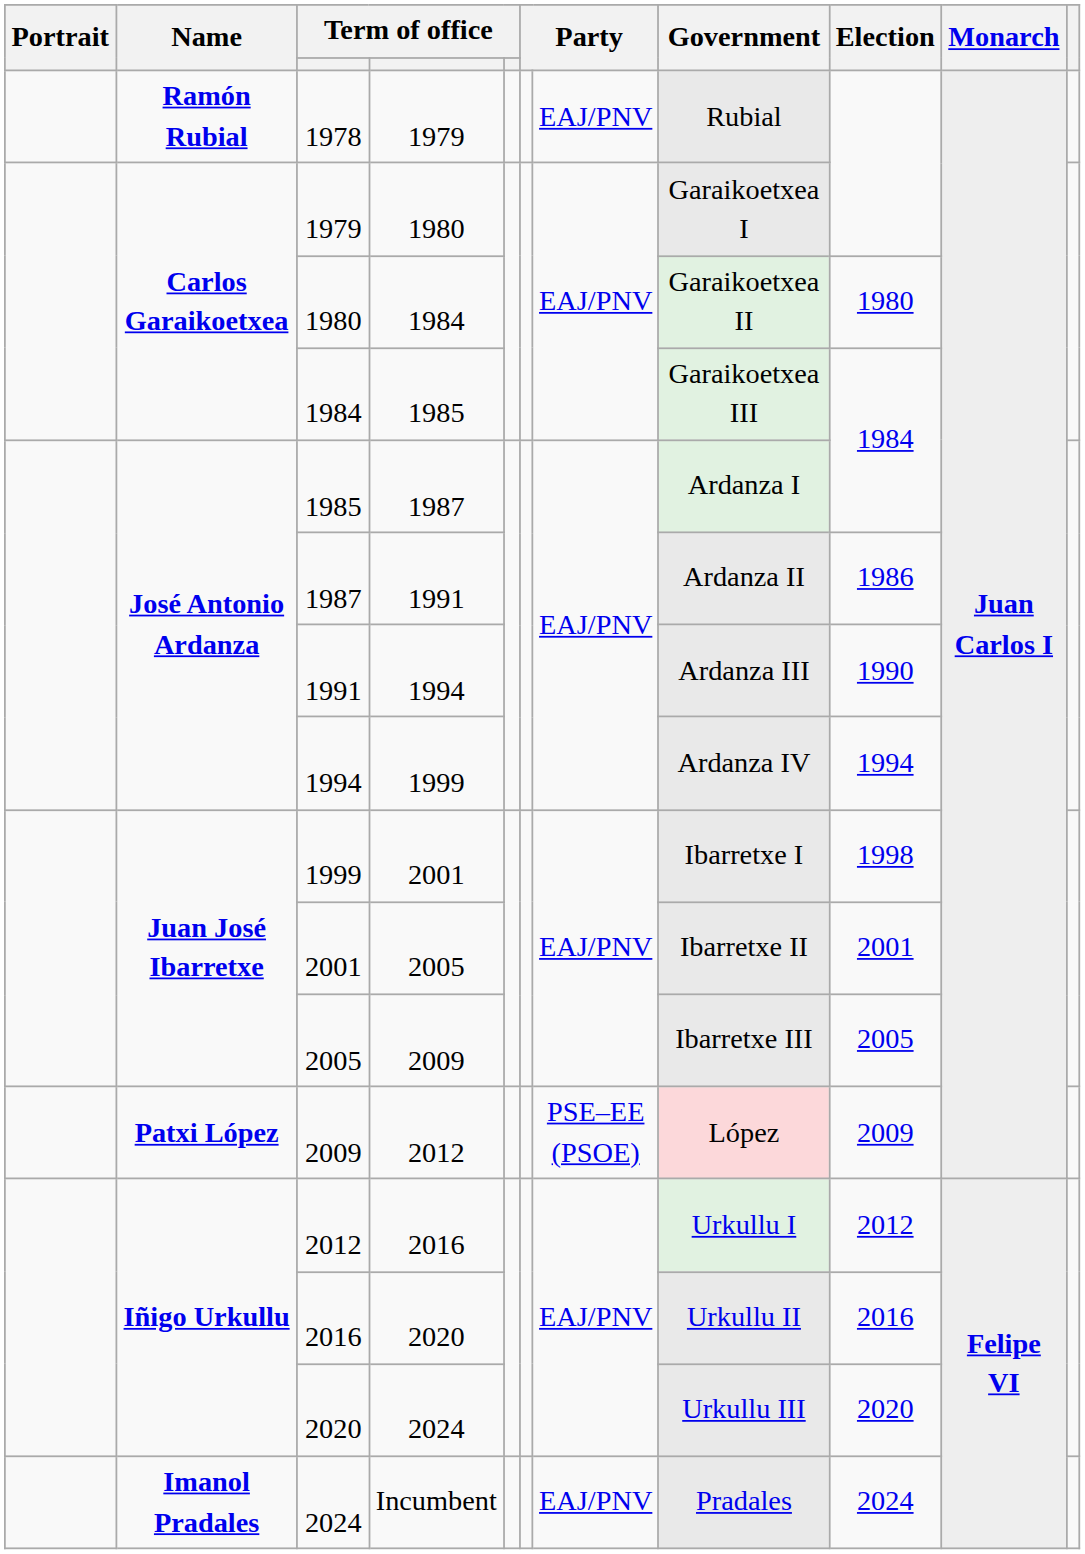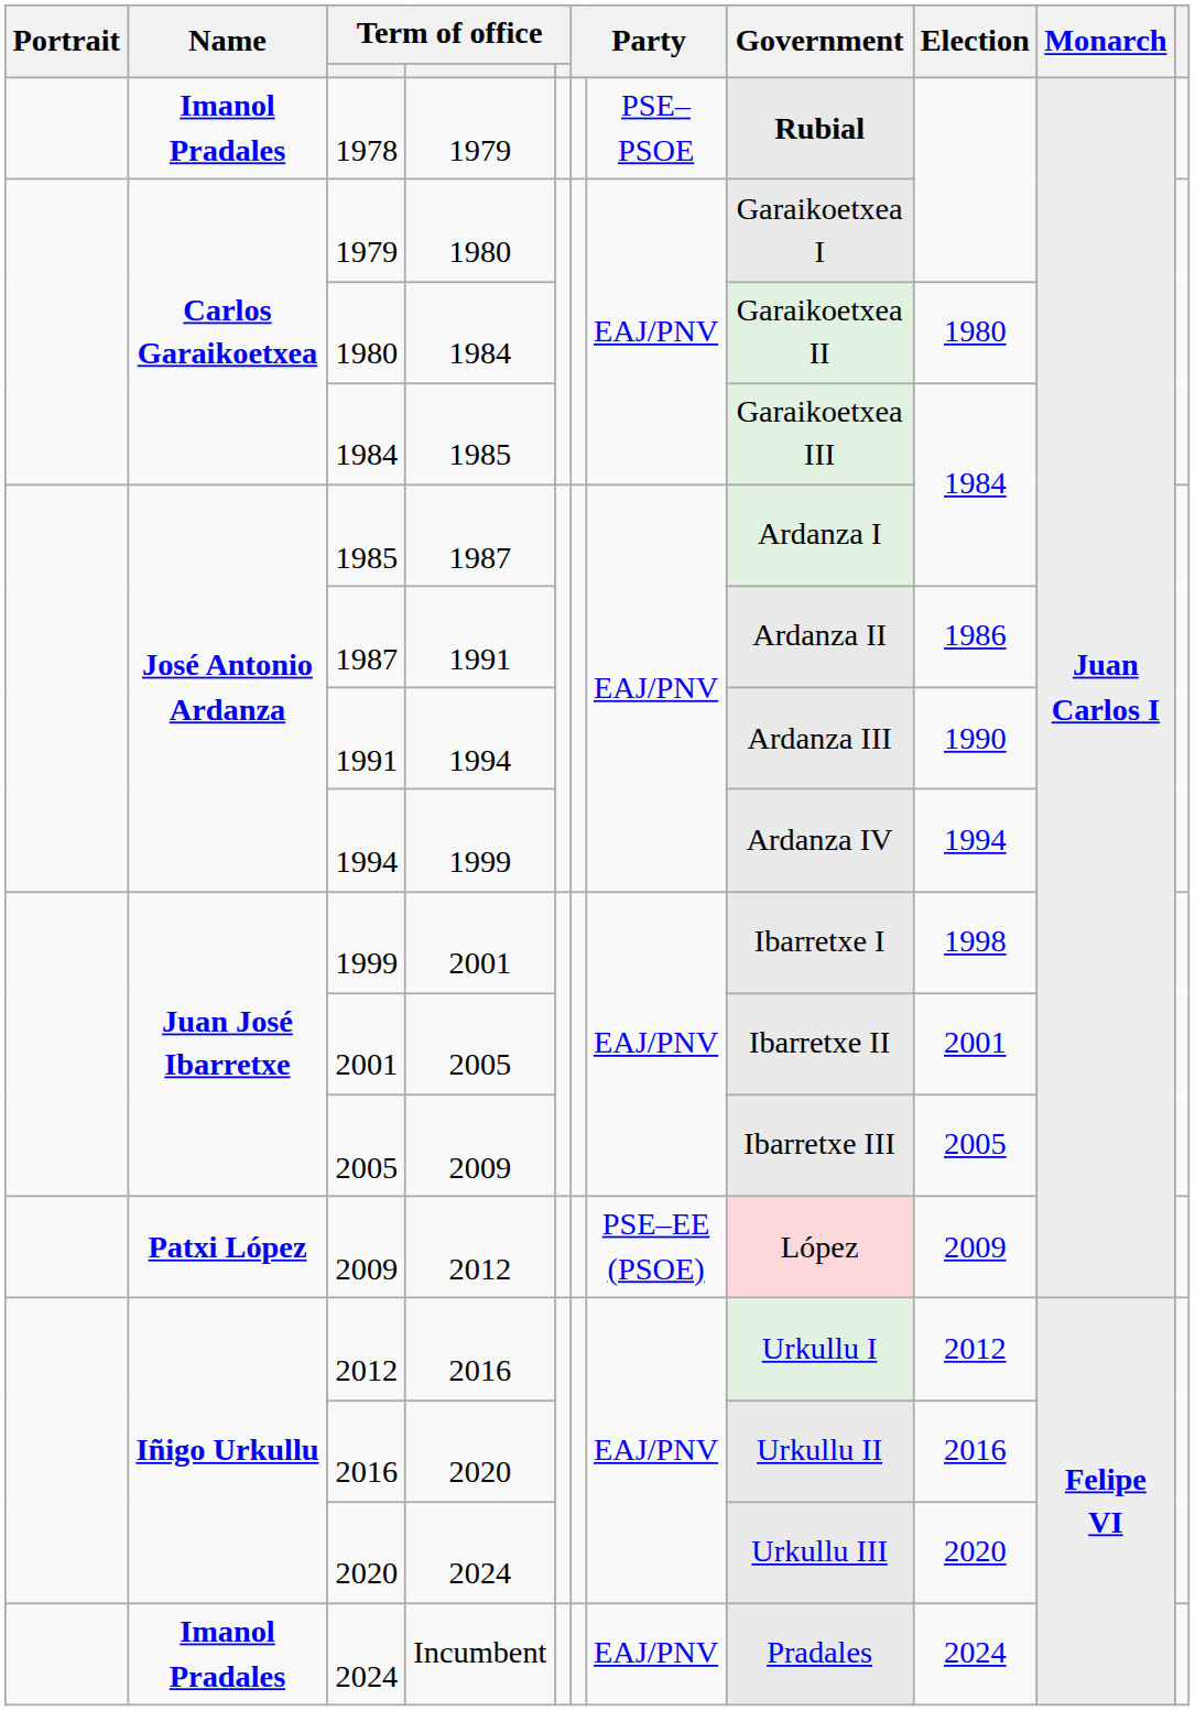1978 | Name: Ramón Rubial -> Imanol Pradales
1978 | column 7: EAJ/PNV -> PSE–PSOE
1978 | Government: normal -> bold
